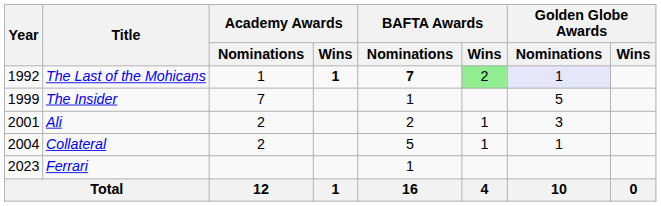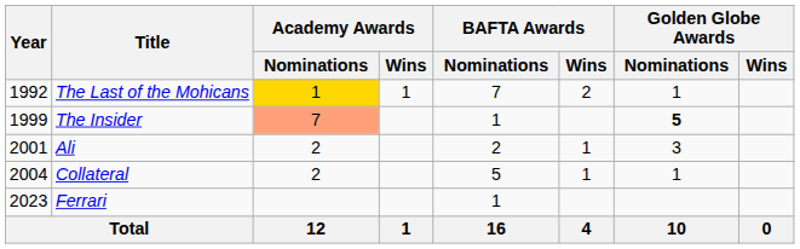The Last of the Mohicans | Academy Awards / Nominations: no background -> gold background
The Last of the Mohicans | Academy Awards / Wins: bold -> normal
The Last of the Mohicans | BAFTA Awards / Nominations: bold -> normal
The Last of the Mohicans | BAFTA Awards / Wins: lightgreen background -> no background
The Last of the Mohicans | Golden Globe Awards / Nominations: lavender background -> no background
The Insider | Academy Awards / Nominations: no background -> lightsalmon background
The Insider | Golden Globe Awards / Nominations: normal -> bold
